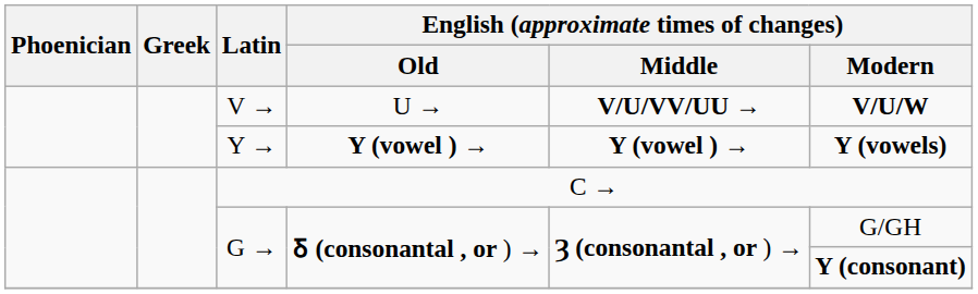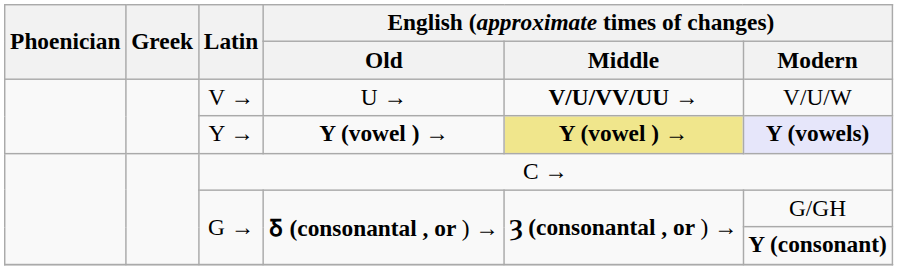V → | English (approximate times of changes) / Modern: bold -> normal
Y → | English (approximate times of changes) / Middle: no background -> khaki background
Y → | English (approximate times of changes) / Modern: no background -> lavender background
